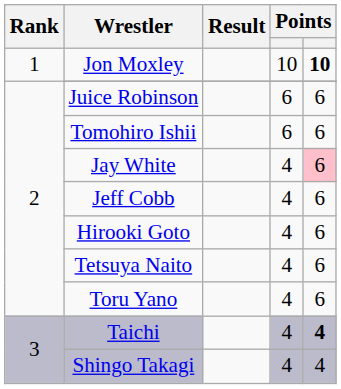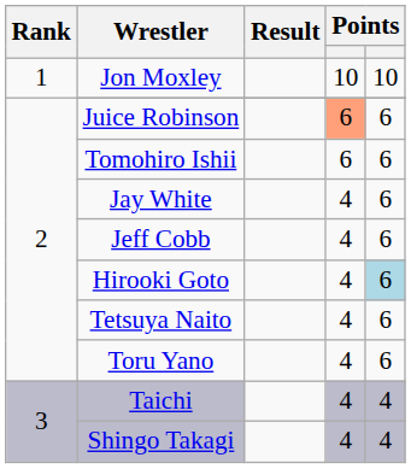Jon Moxley | column 5: bold -> normal
Juice Robinson | column 4: no background -> lightsalmon background
Jay White | column 5: pink background -> no background
Hirooki Goto | column 5: no background -> lightblue background
Taichi | column 5: bold -> normal
